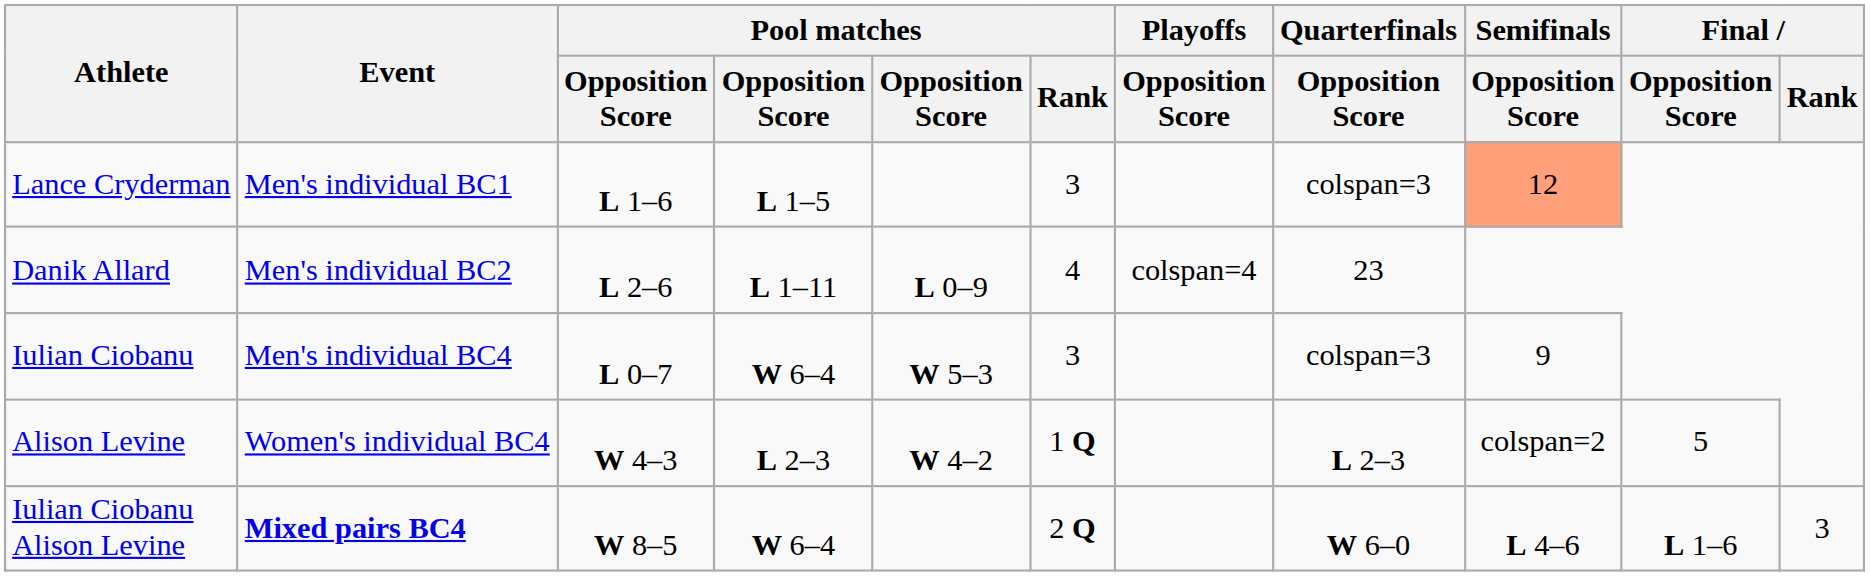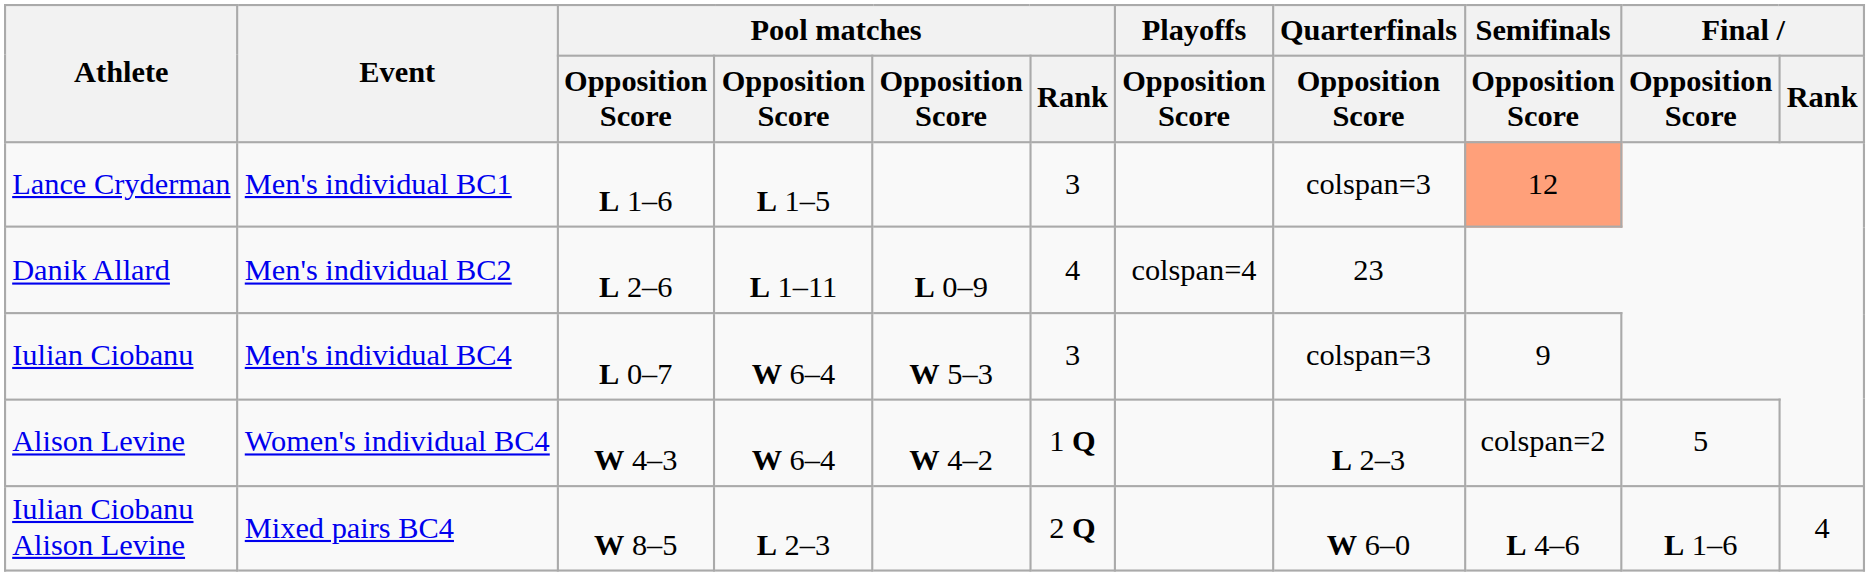Alison Levine | column 4: L 2–3 -> W 6–4
Iulian Ciobanu Alison Levine | Event: bold -> normal
Iulian Ciobanu Alison Levine | column 4: W 6–4 -> L 2–3
Iulian Ciobanu Alison Levine | Final / Rank: 3 -> 4
